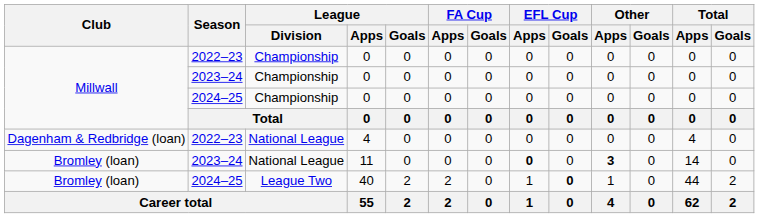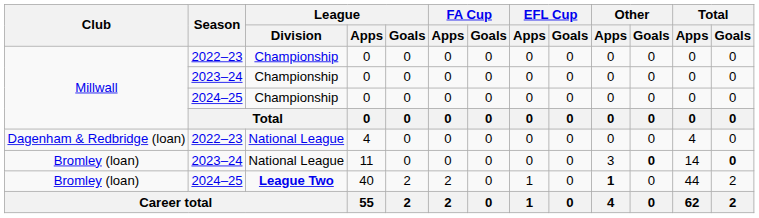11 | EFL Cup / Apps: bold -> normal
11 | Other / Apps: bold -> normal
11 | Other / Goals: normal -> bold
11 | Total / Goals: normal -> bold
40 | League / Division: normal -> bold
40 | EFL Cup / Goals: bold -> normal
40 | Other / Apps: normal -> bold
